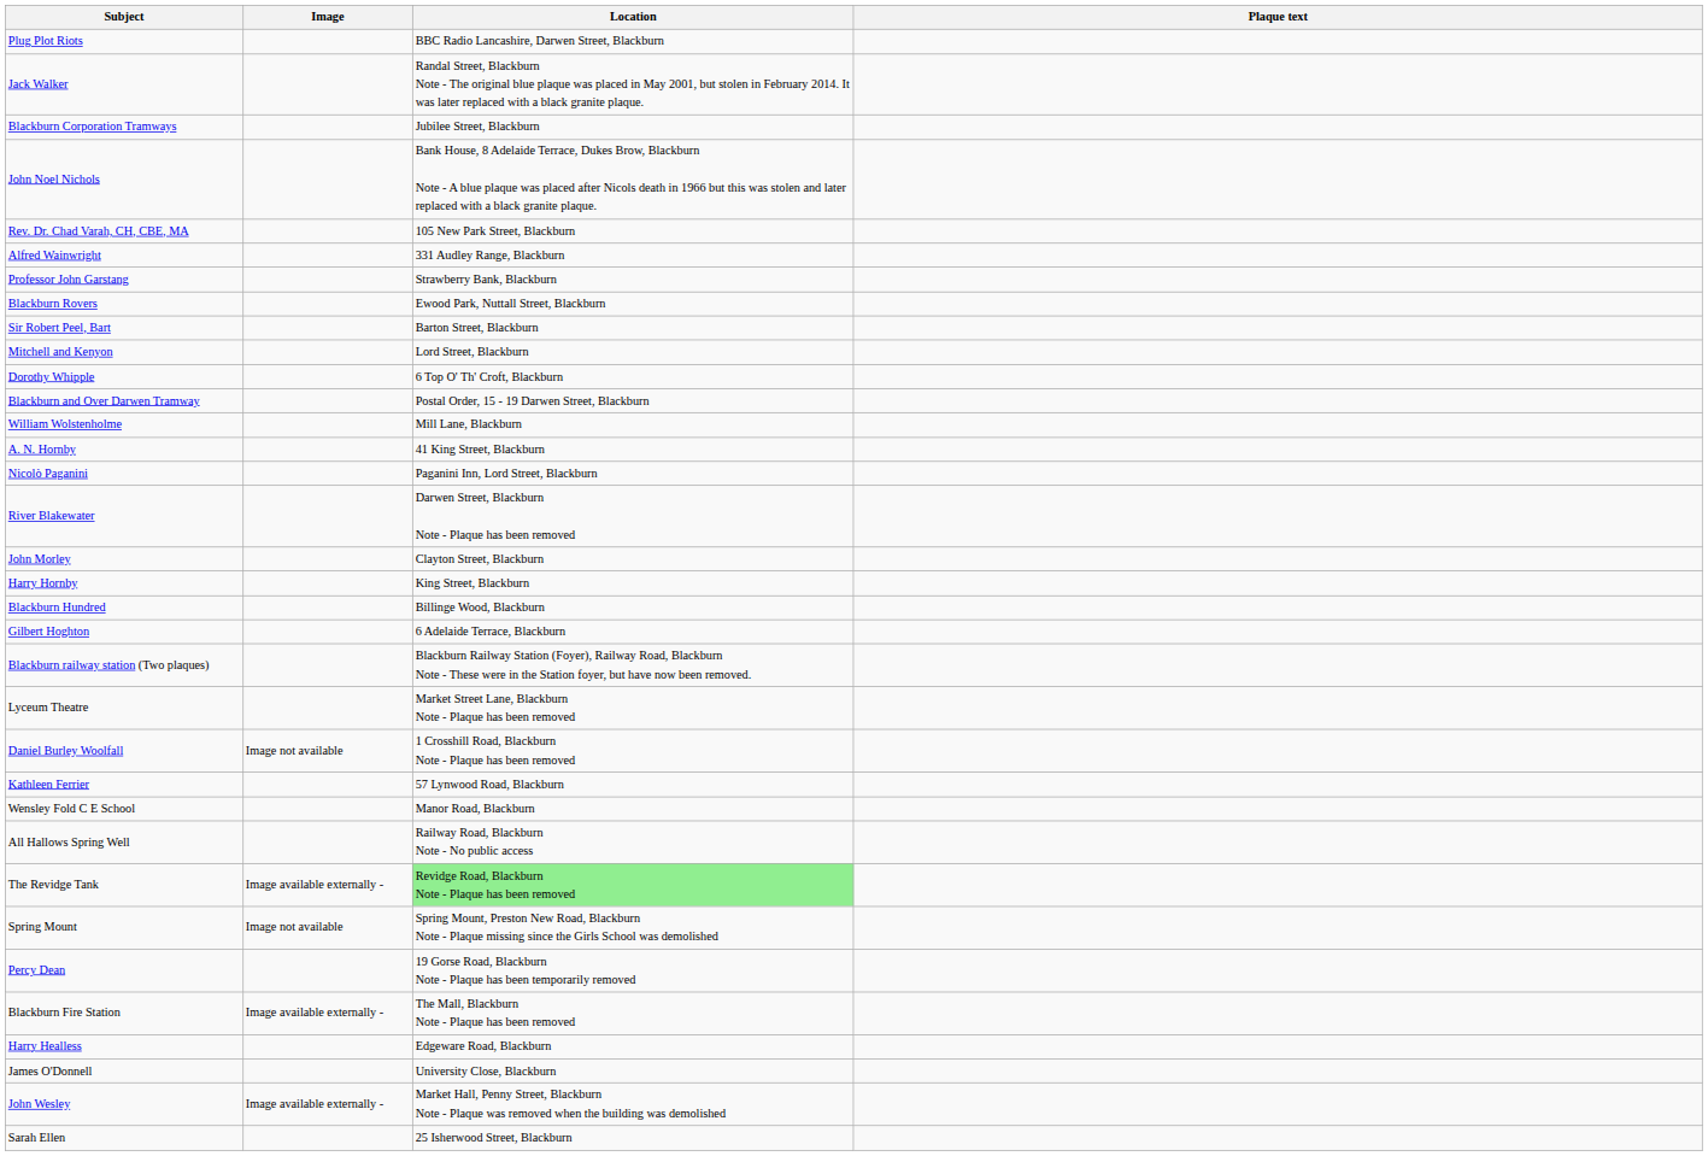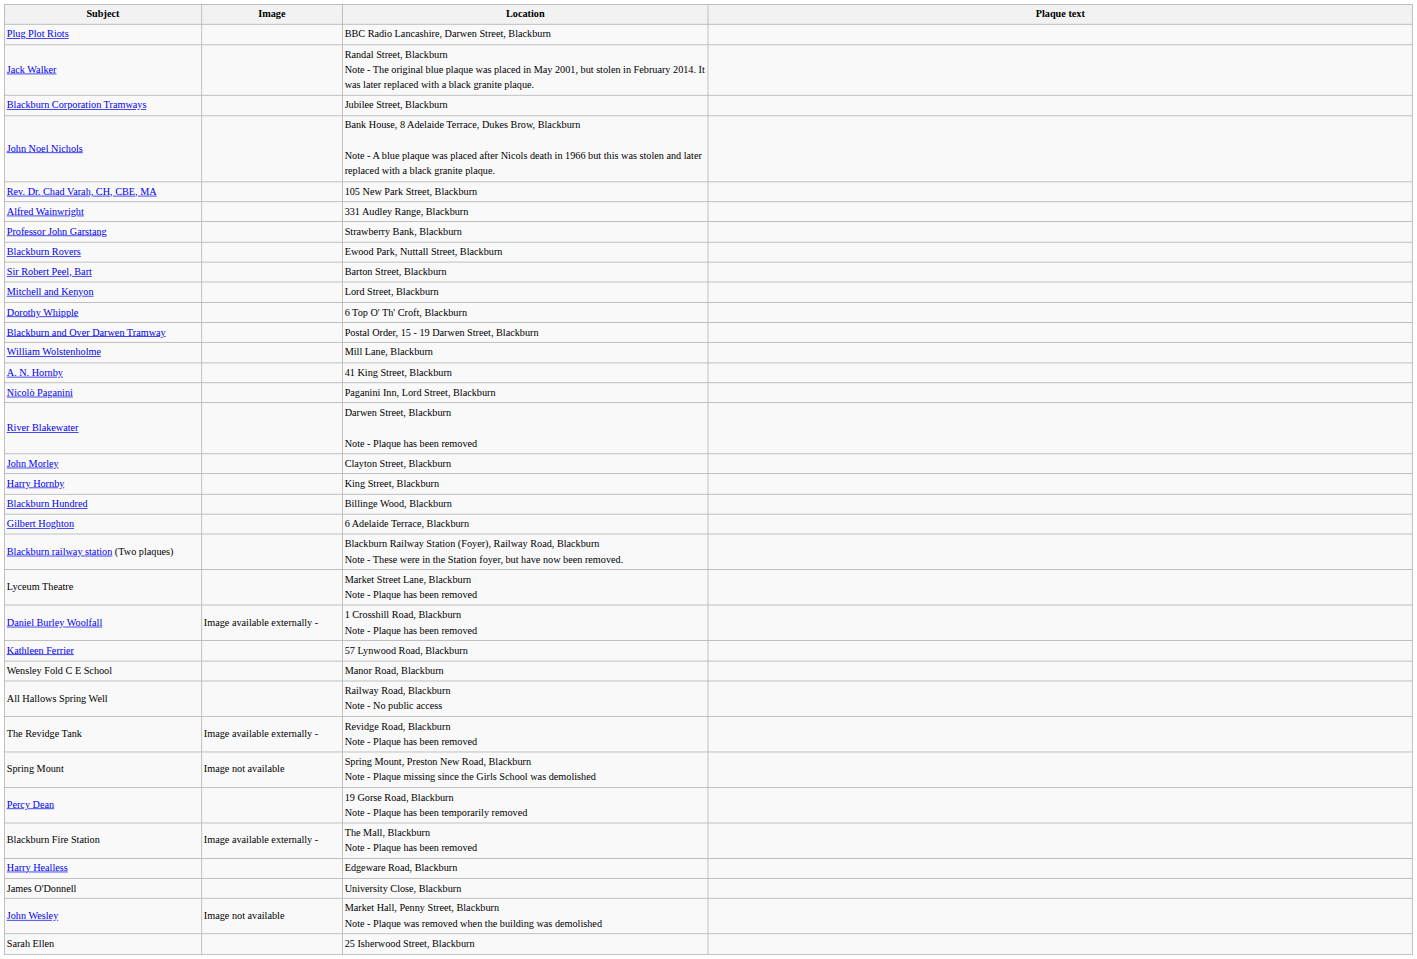Daniel Burley Woolfall | Image: Image not available -> Image available externally -
The Revidge Tank | Location: lightgreen background -> no background
John Wesley | Image: Image available externally - -> Image not available
